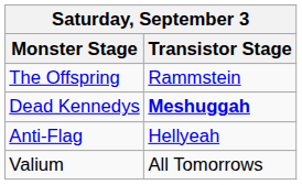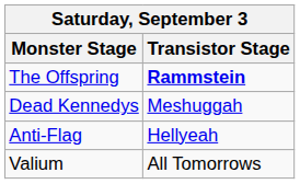The Offspring | Transistor Stage: normal -> bold
Dead Kennedys | Transistor Stage: bold -> normal
